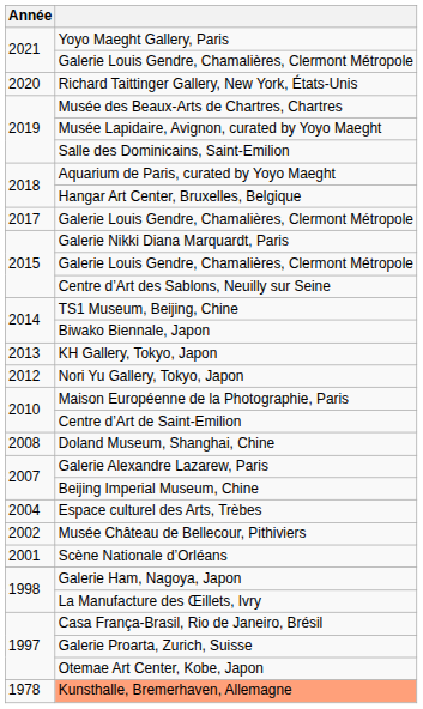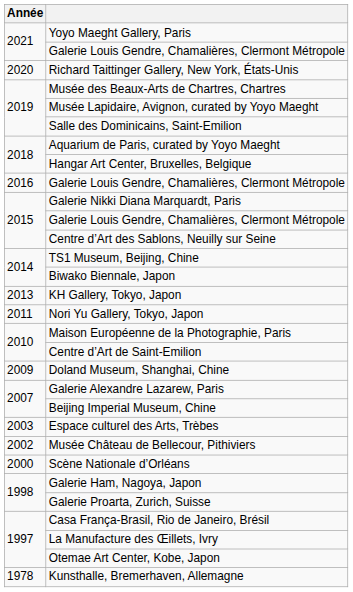row 10 | Année: 2017 -> 2016
row 17 | Année: 2012 -> 2011
row 20 | Année: 2008 -> 2009
row 23 | Année: 2004 -> 2003
row 25 | Année: 2001 -> 2000
row 27 | column 2: La Manufacture des Œillets, Ivry -> Galerie Proarta, Zurich, Suisse
row 29 | column 2: Galerie Proarta, Zurich, Suisse -> La Manufacture des Œillets, Ivry
row 31 | column 2: lightsalmon background -> no background
